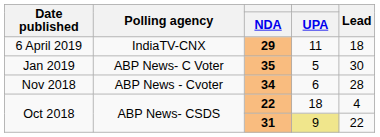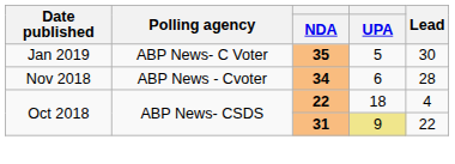- row: 6 April 2019 | IndiaTV-CNX | 29 | 11 | 18
